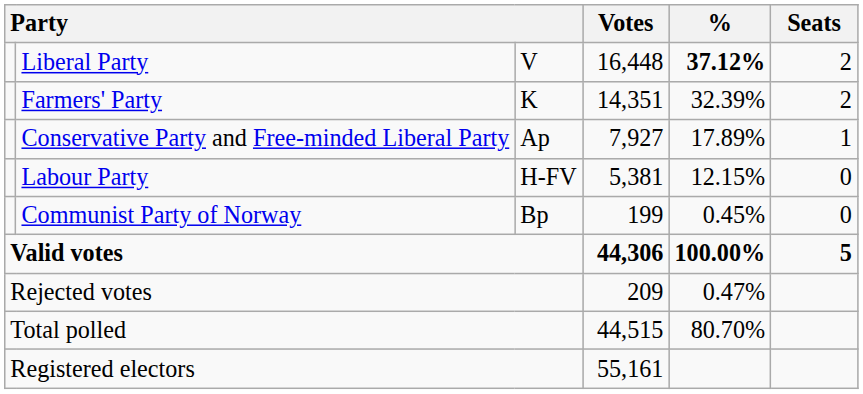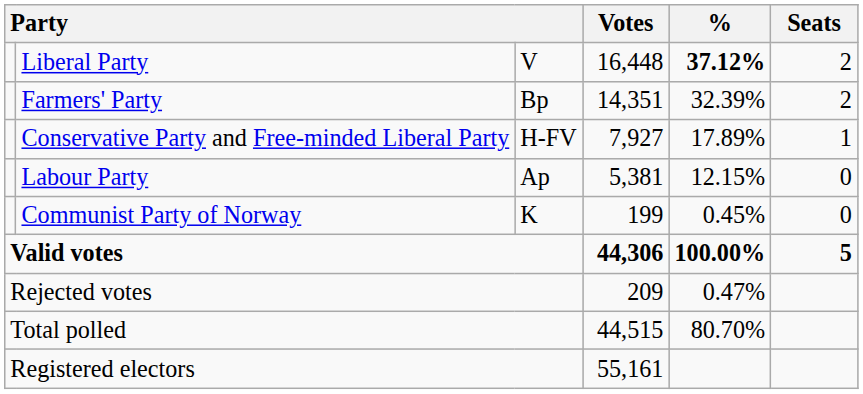Farmers' Party | column 3: K -> Bp
Conservative Party and Free-minded Liberal Party | column 3: Ap -> H-FV
Labour Party | column 3: H-FV -> Ap
Communist Party of Norway | column 3: Bp -> K
